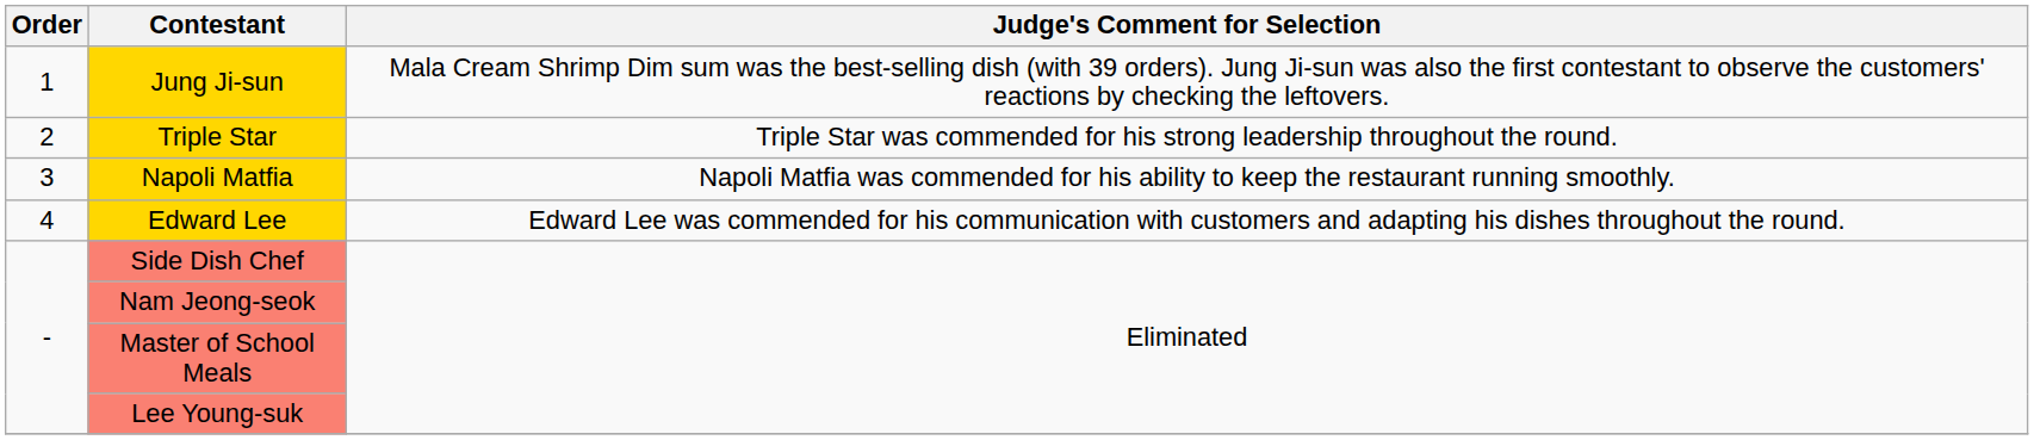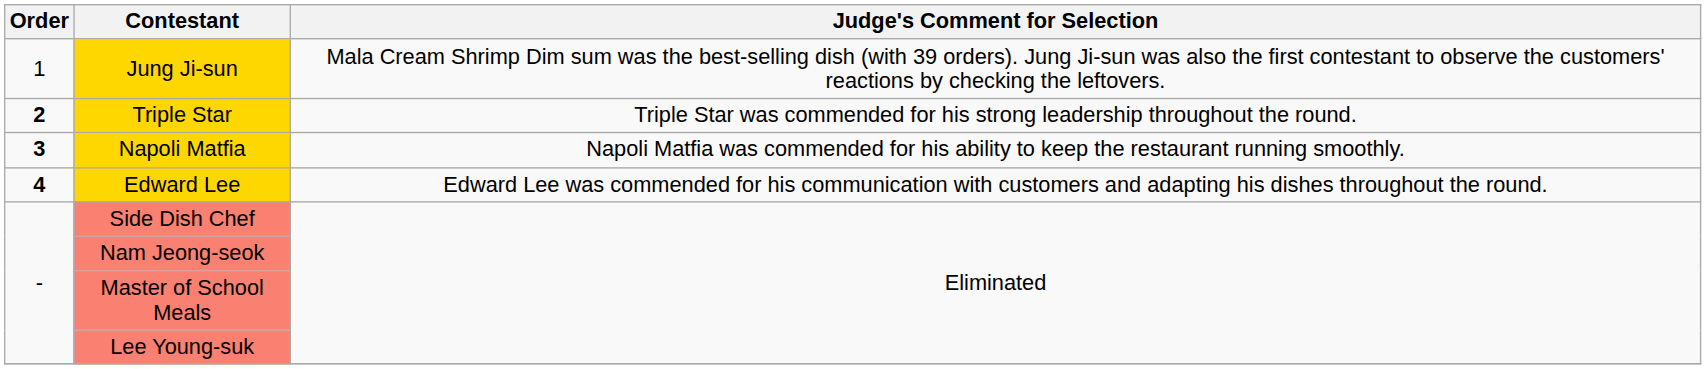Triple Star | Order: normal -> bold
Napoli Matfia | Order: normal -> bold
Edward Lee | Order: normal -> bold
